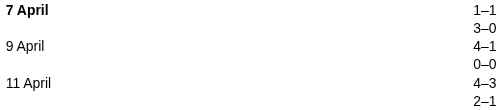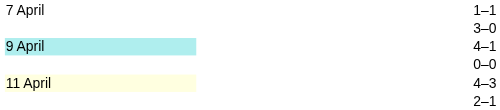1–1 | column 1: bold -> normal
4–1 | column 1: no background -> paleturquoise background
4–3 | column 1: no background -> lightyellow background
